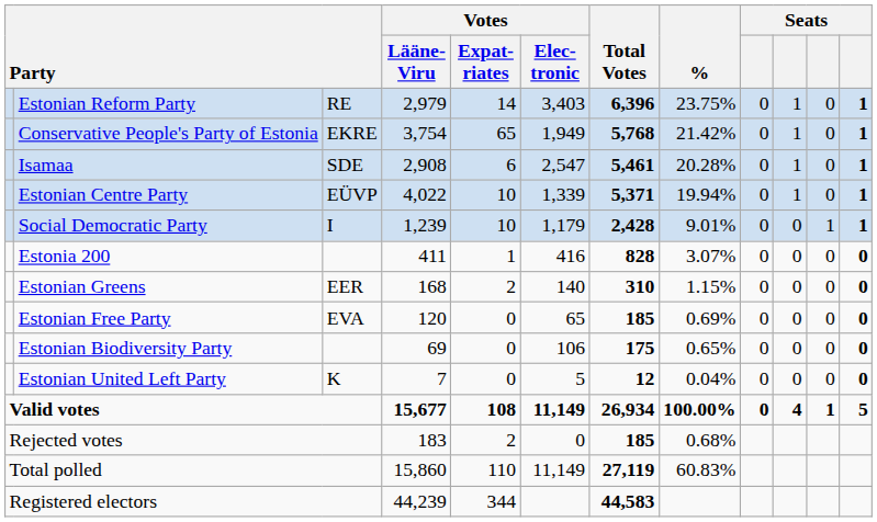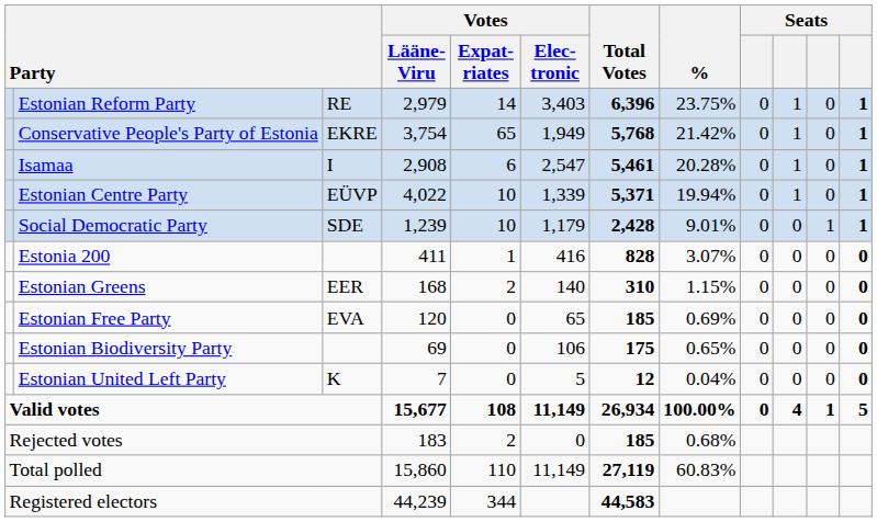Isamaa | column 3: SDE -> I
Social Democratic Party | column 3: I -> SDE
